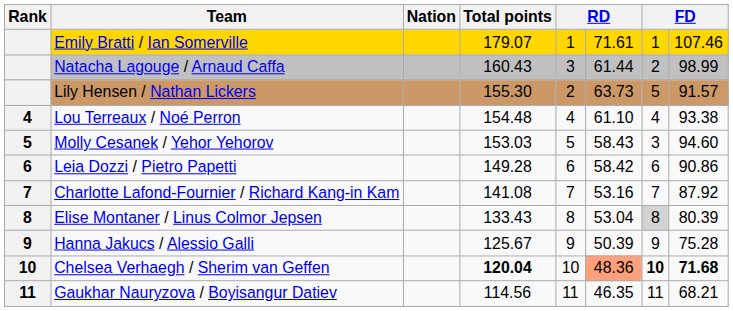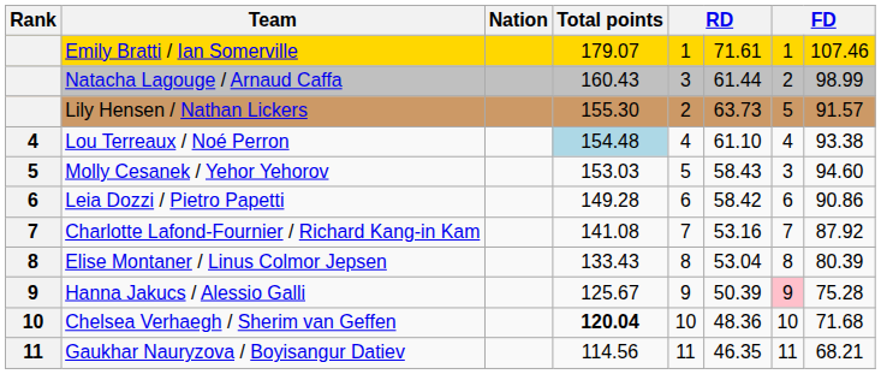Lou Terreaux / Noé Perron | Total points: no background -> lightblue background
Elise Montaner / Linus Colmor Jepsen | column 7: lightgrey background -> no background
Hanna Jakucs / Alessio Galli | column 7: no background -> pink background
Chelsea Verhaegh / Sherim van Geffen | column 6: lightsalmon background -> no background
Chelsea Verhaegh / Sherim van Geffen | column 7: bold -> normal
Chelsea Verhaegh / Sherim van Geffen | column 8: bold -> normal
